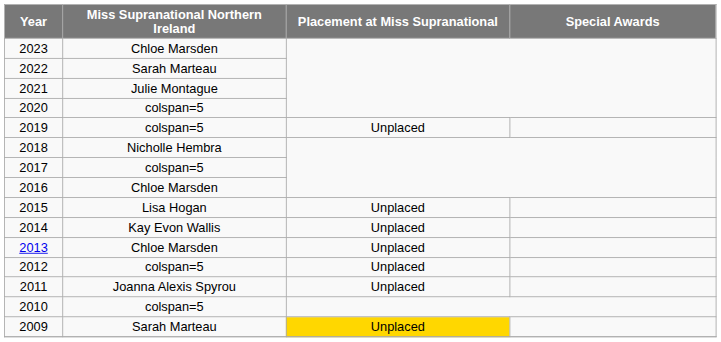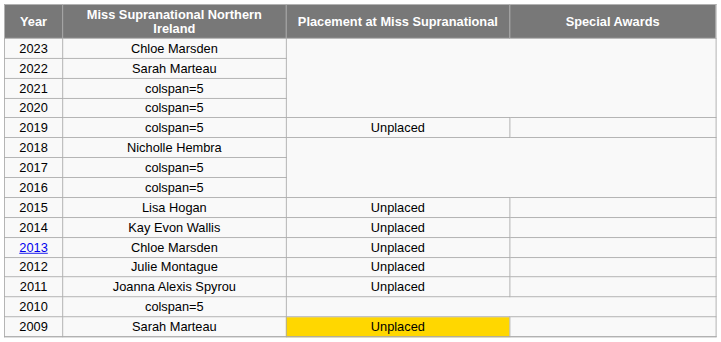2021 | Miss Supranational Northern Ireland: Julie Montague -> colspan=5
2016 | Miss Supranational Northern Ireland: Chloe Marsden -> colspan=5
2012 | Miss Supranational Northern Ireland: colspan=5 -> Julie Montague
